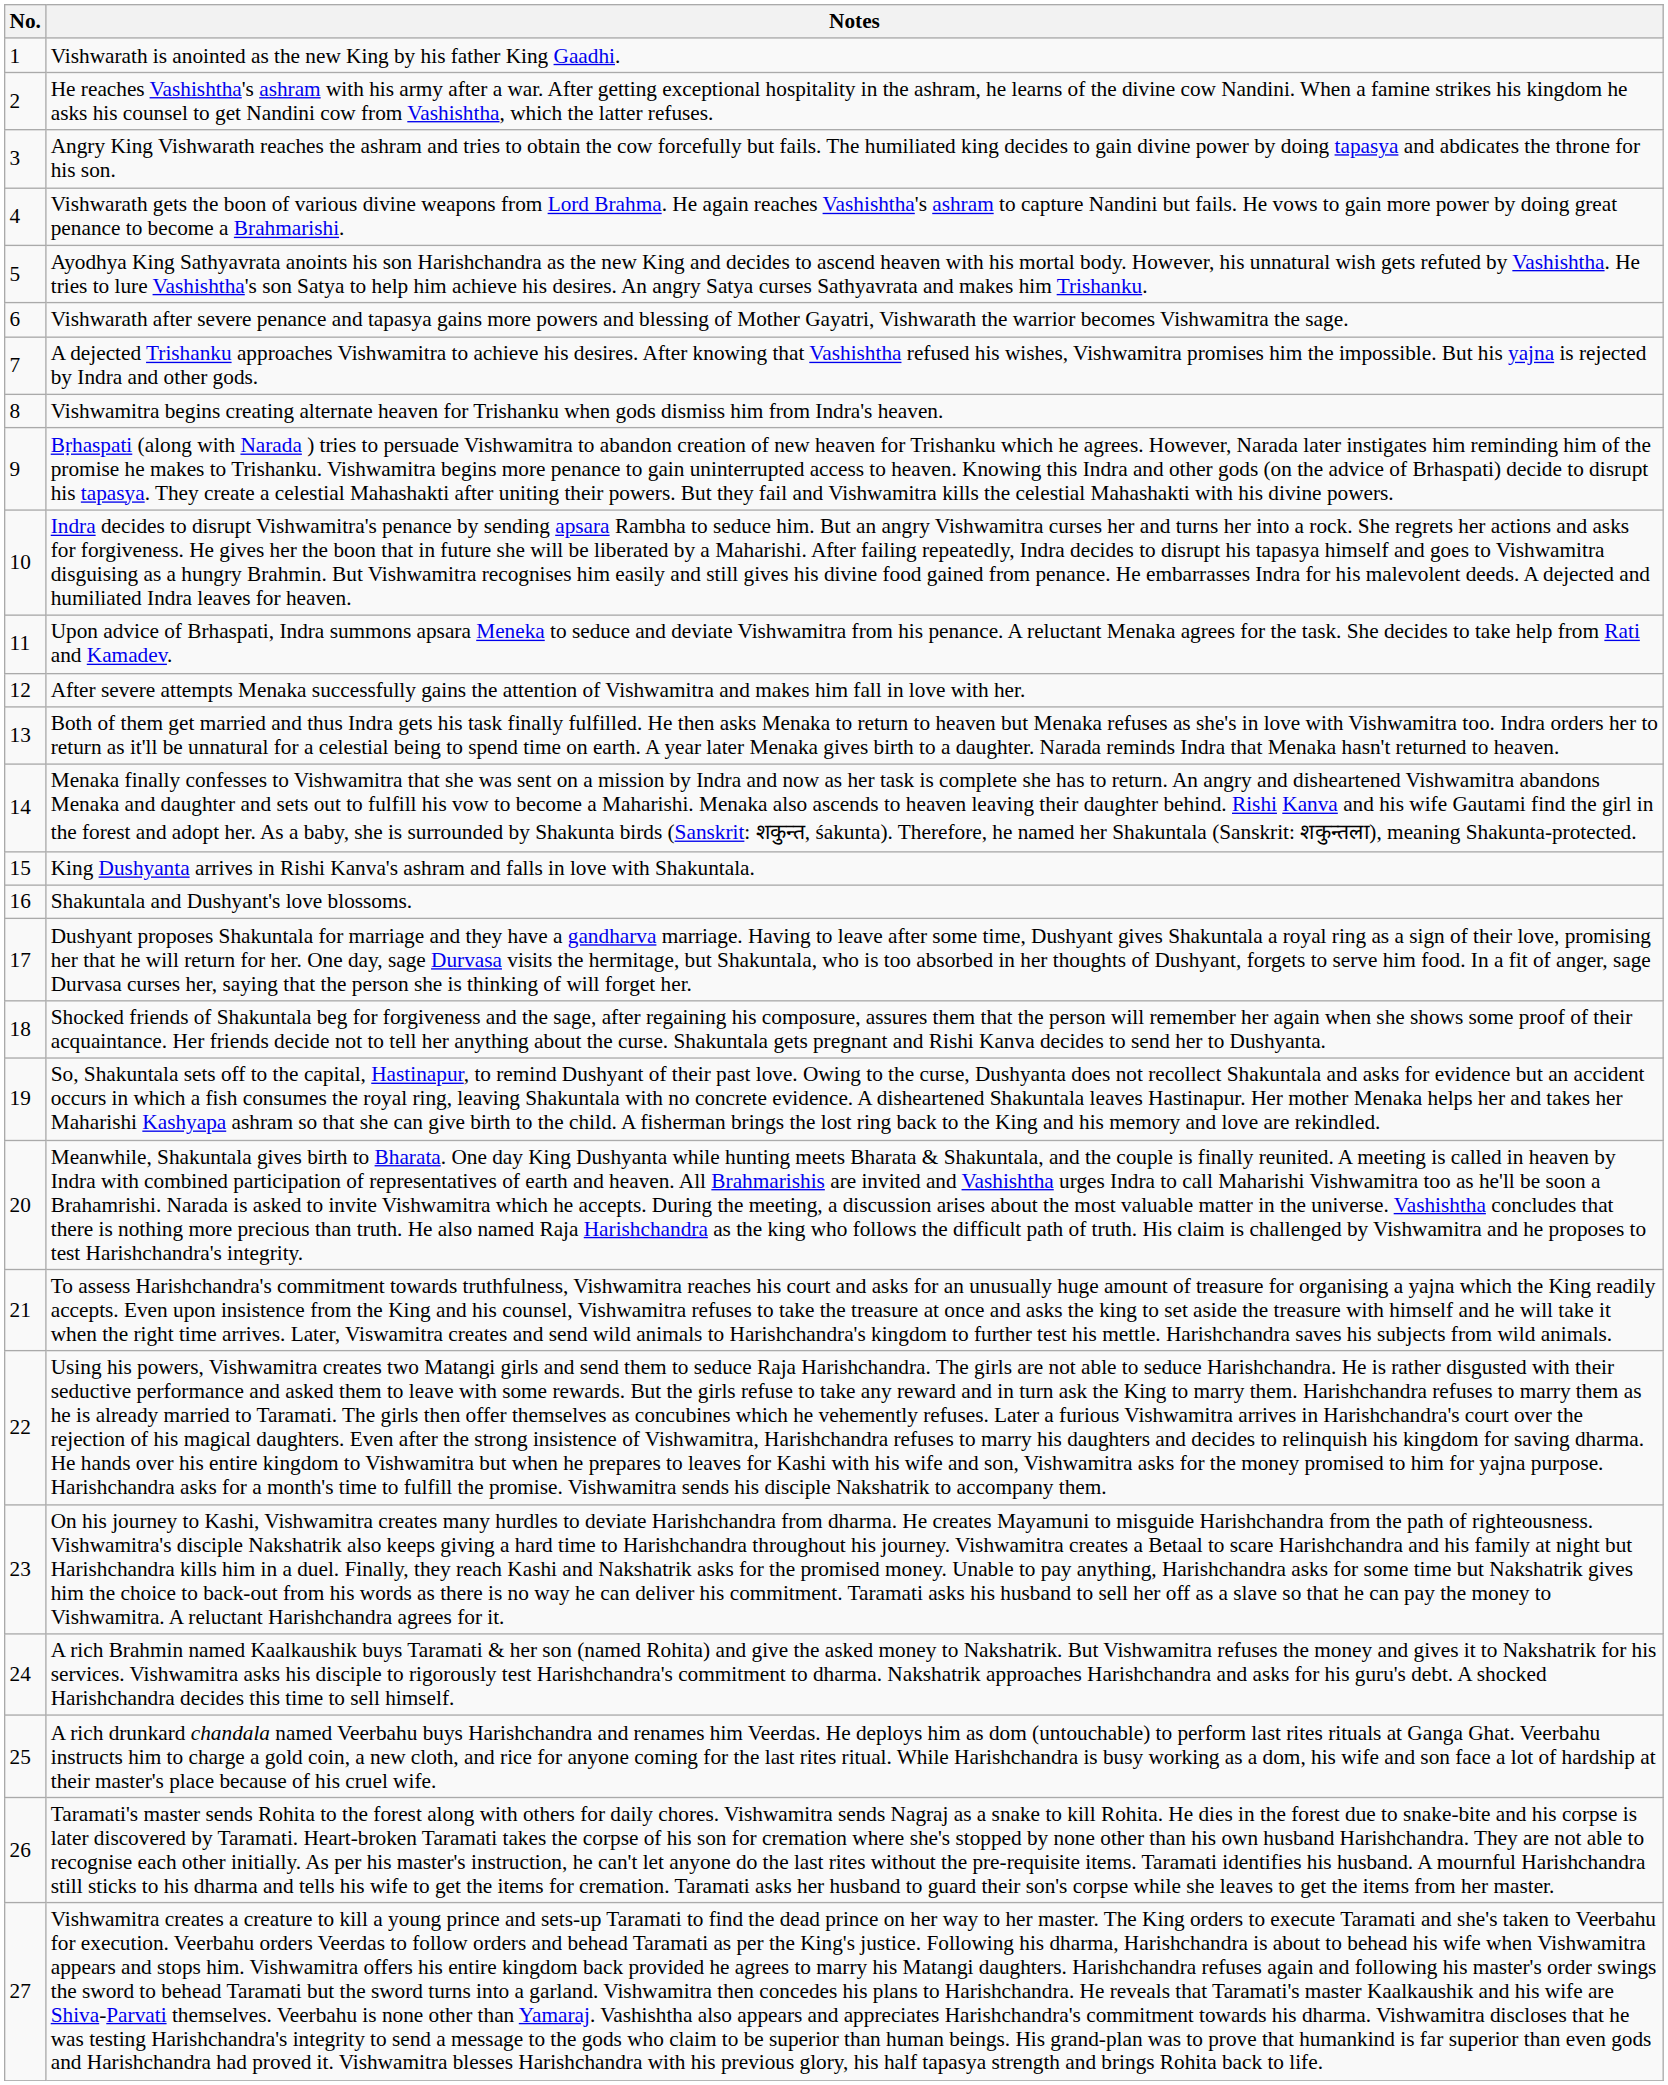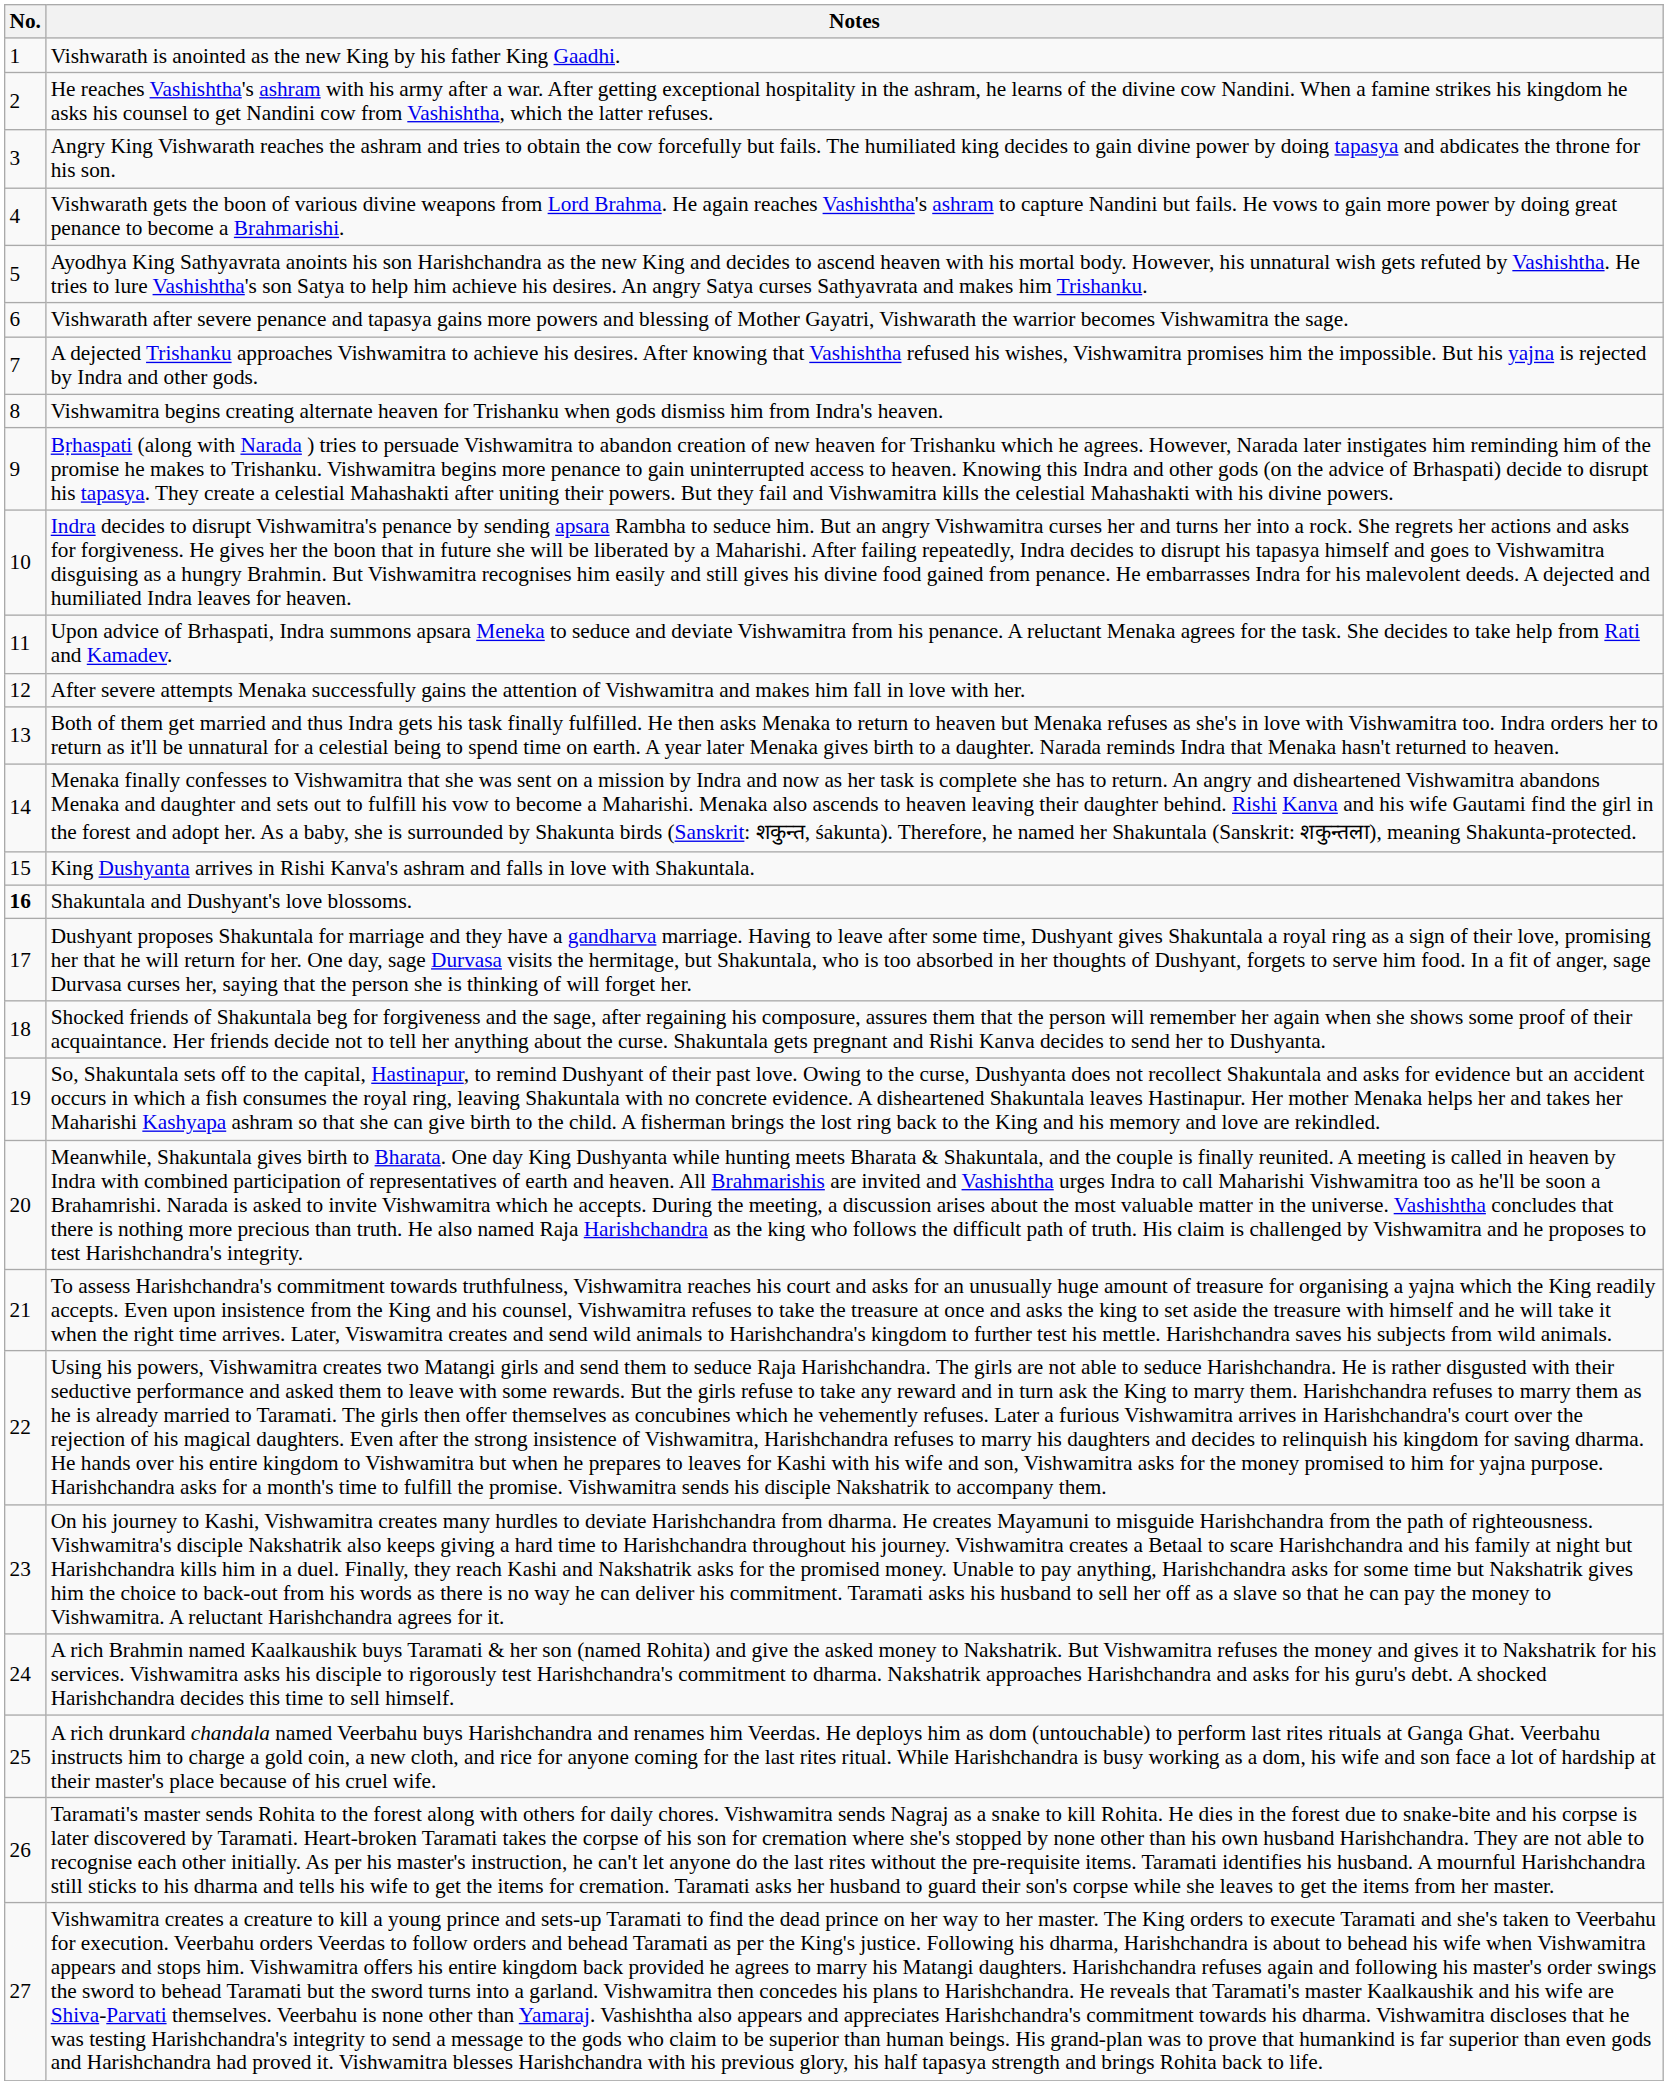Shakuntala and Dushyant's love blossoms. | No.: normal -> bold
